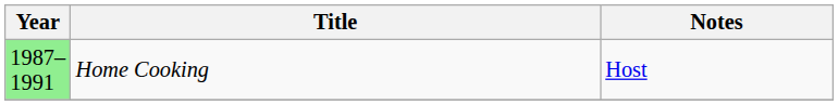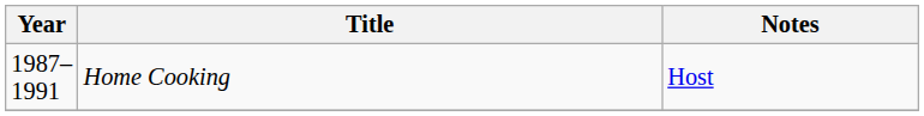Home Cooking | Year: lightgreen background -> no background
